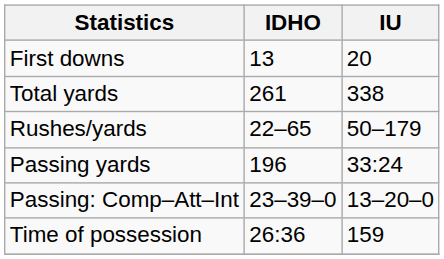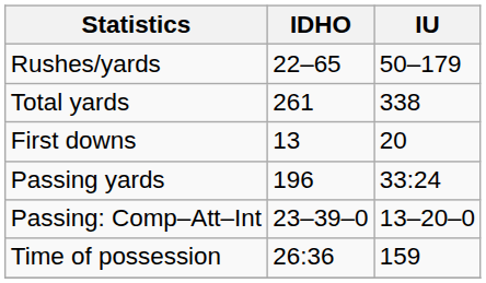rows swapped: First downs <-> Rushes/yards
